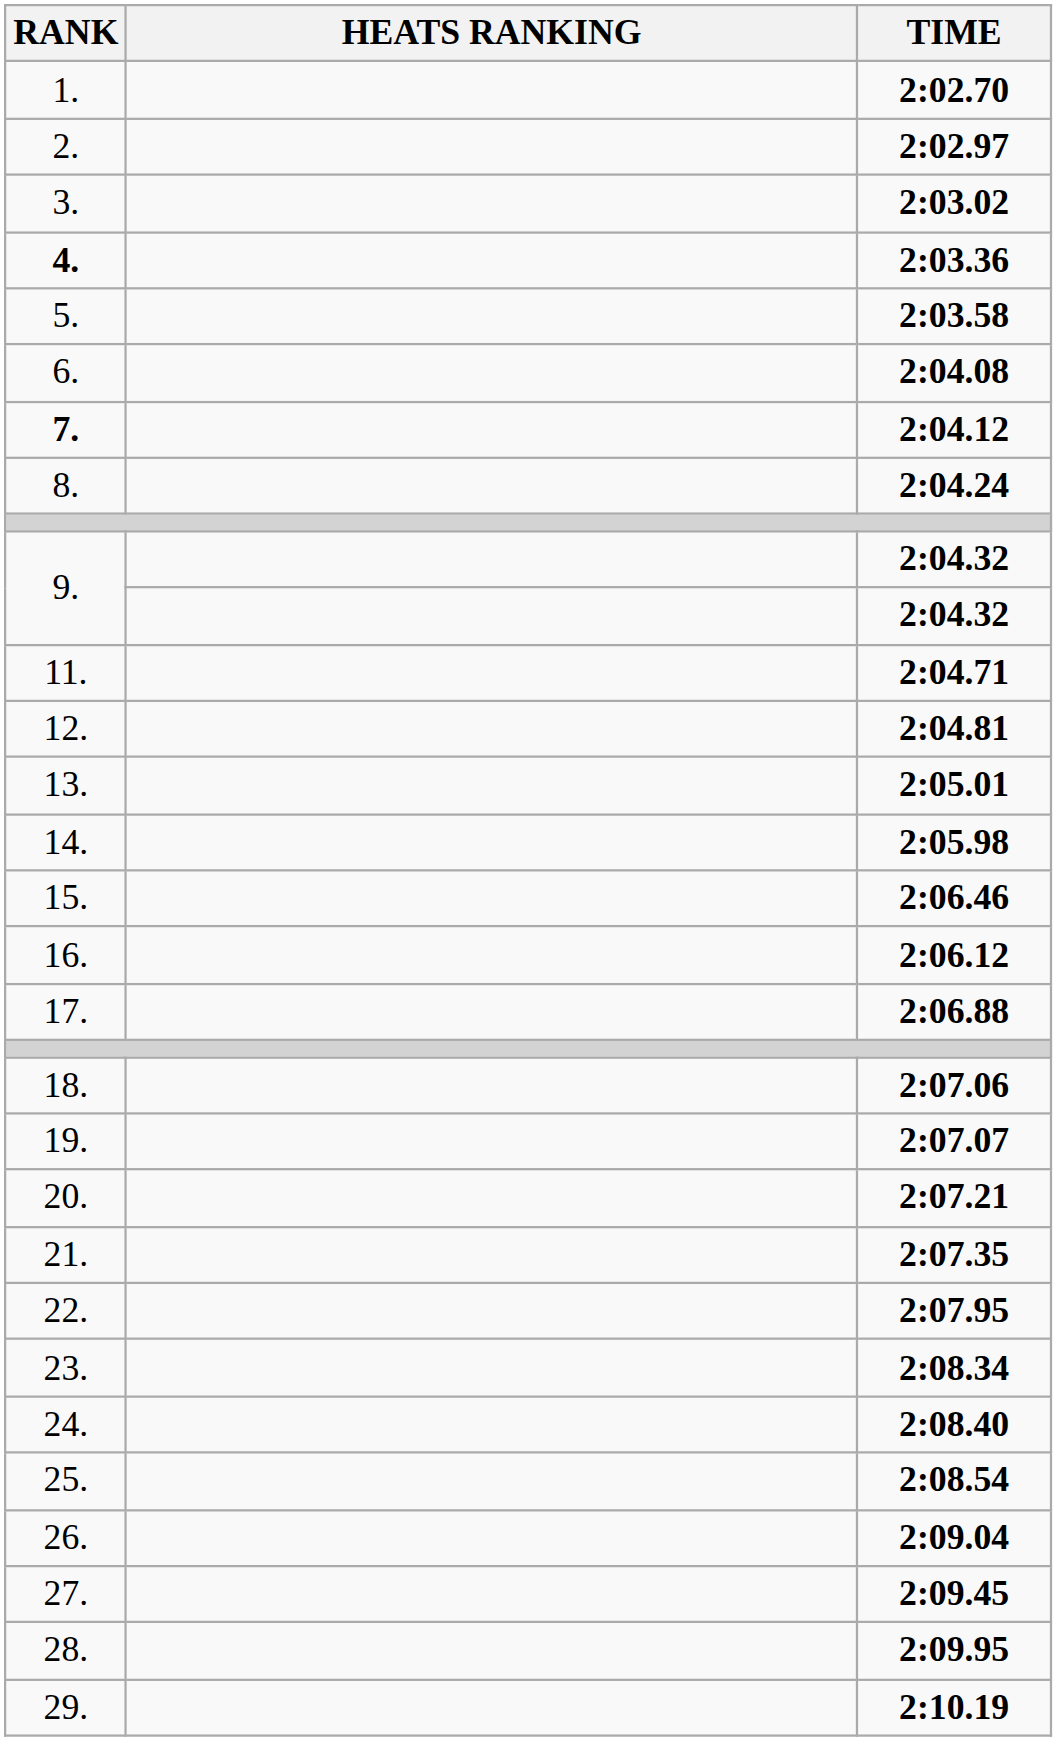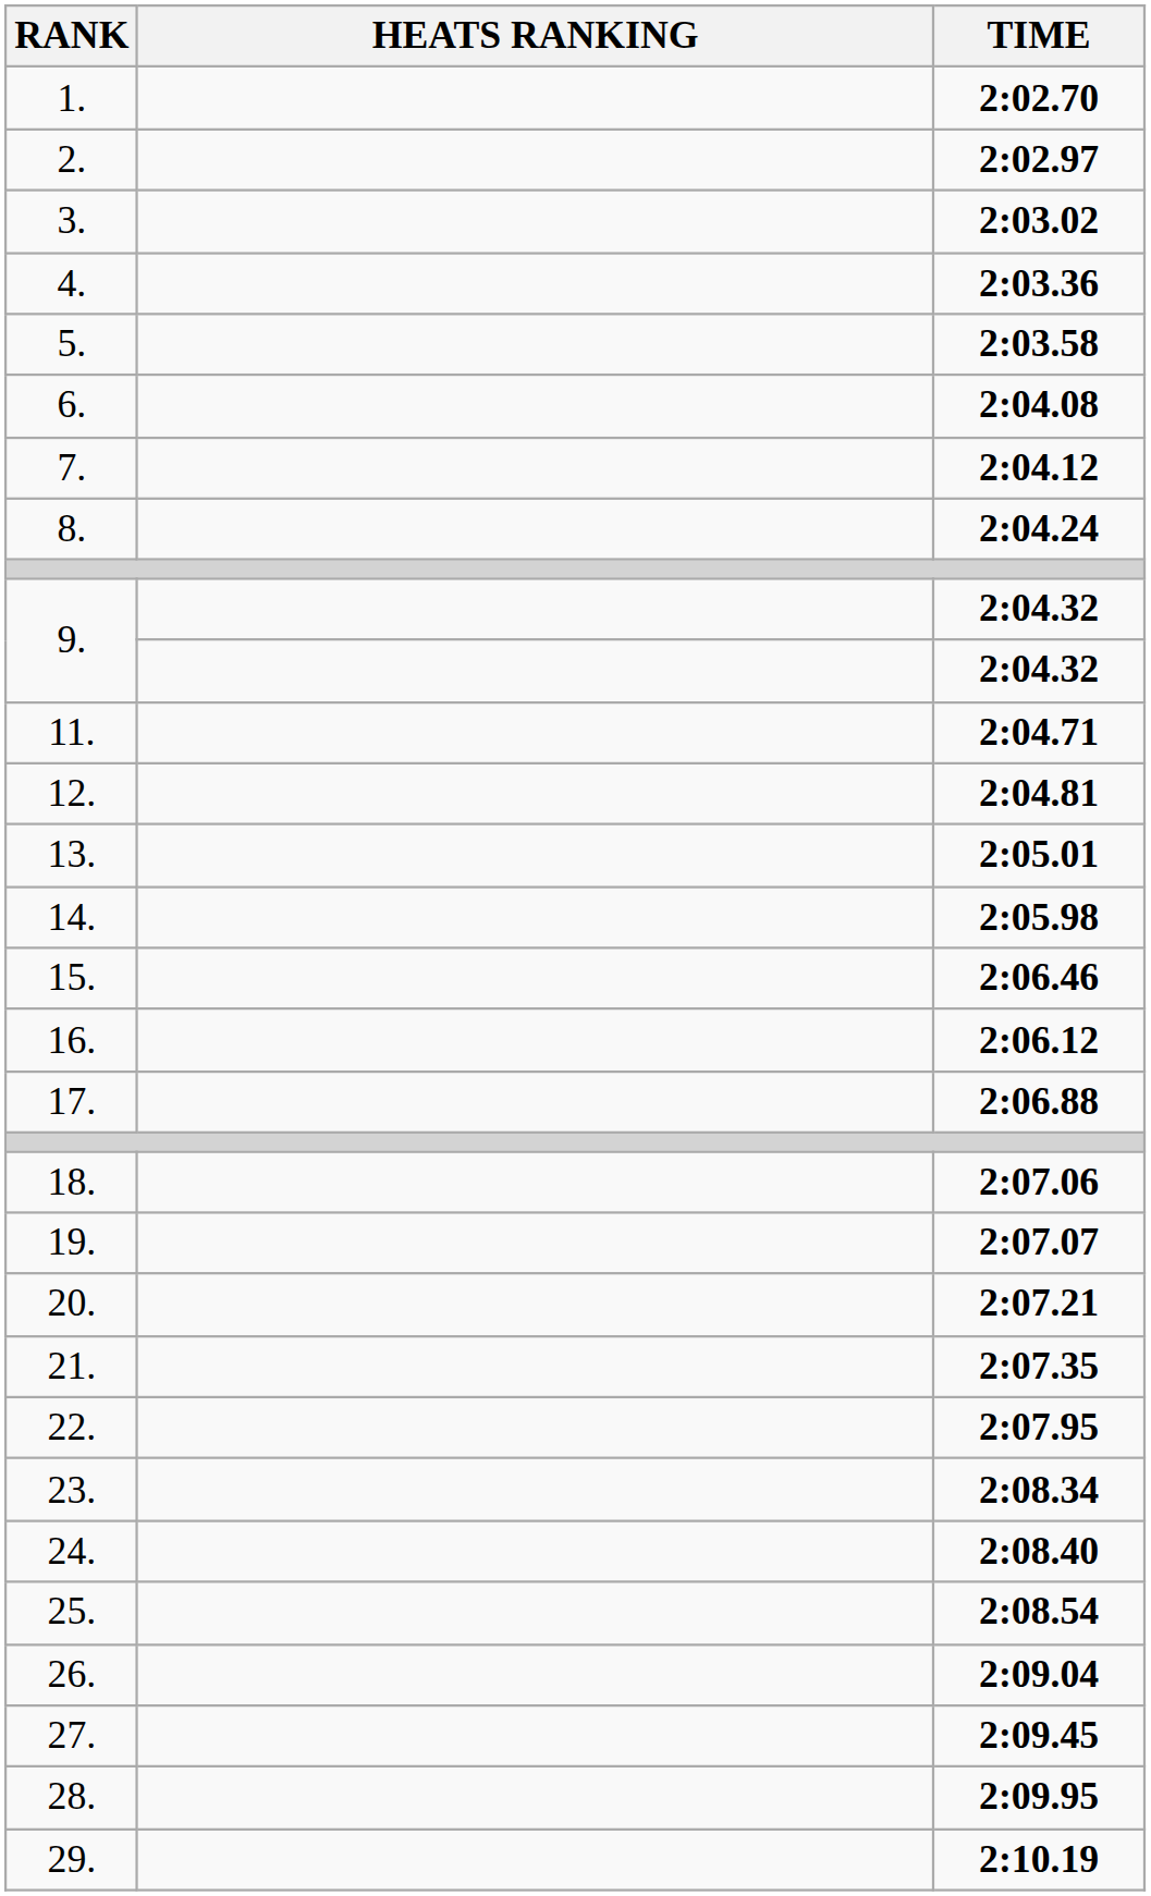4. | RANK: bold -> normal
7. | RANK: bold -> normal
